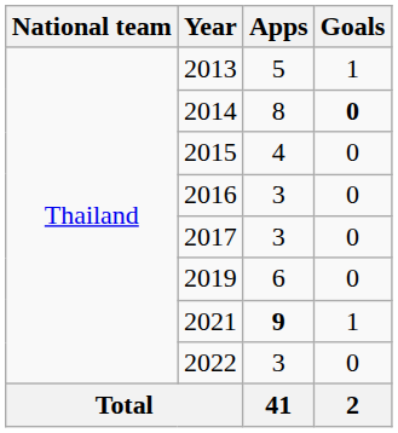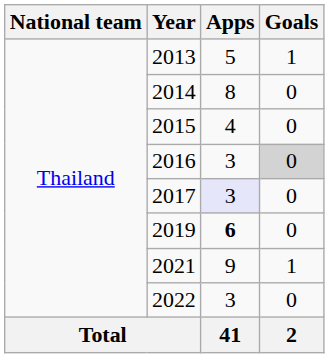2014 | Goals: bold -> normal
2016 | Goals: no background -> lightgrey background
2017 | Apps: no background -> lavender background
2019 | Apps: normal -> bold
2021 | Apps: bold -> normal
